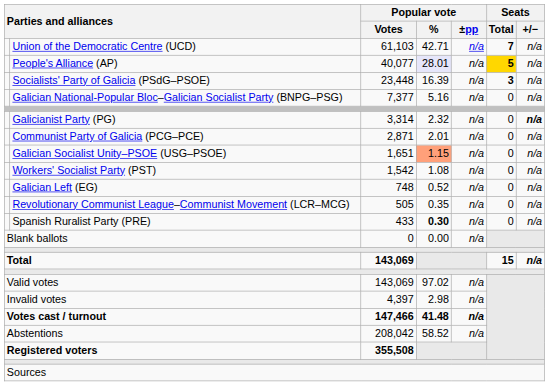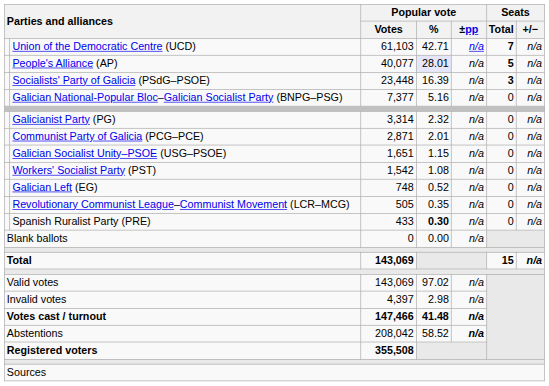People's Alliance (AP) | Seats / Total: gold background -> no background
Galicianist Party (PG) | Seats / +/−: bold -> normal
Galician Socialist Unity–PSOE (USG–PSOE) | Popular vote / %: lightsalmon background -> no background
Abstentions | Popular vote / ±pp: normal -> bold
